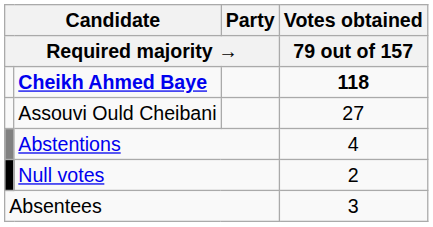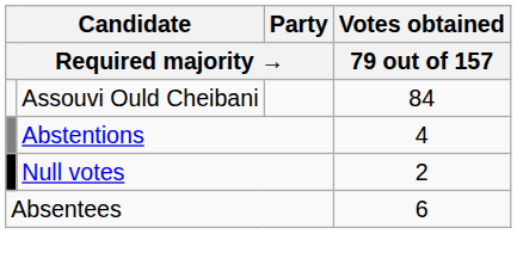- row: Cheikh Ahmed Baye | 118
Assouvi Ould Cheibani | Votes obtained / 79 out of 157: 27 -> 84
Absentees | Votes obtained / 79 out of 157: 3 -> 6
